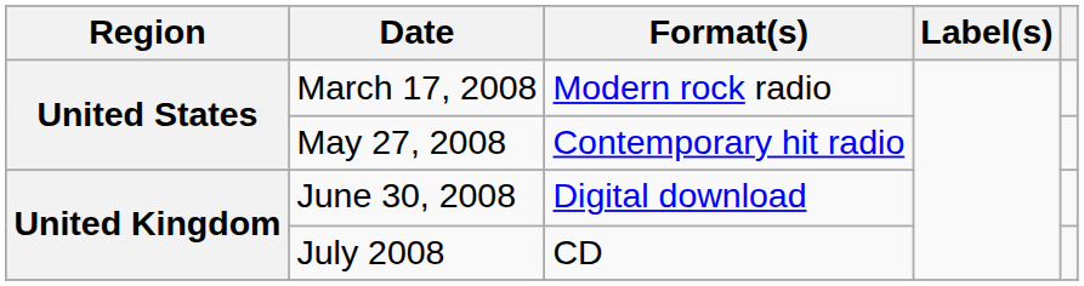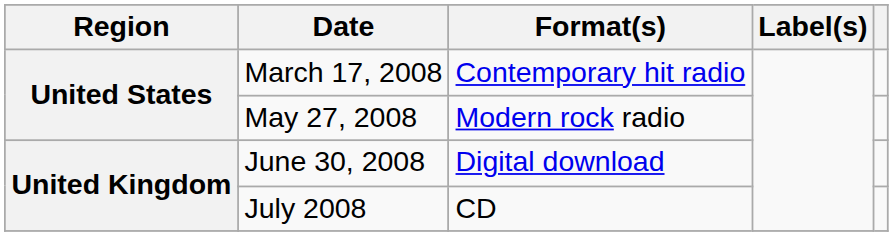March 17, 2008 | Format(s): Modern rock radio -> Contemporary hit radio
May 27, 2008 | Format(s): Contemporary hit radio -> Modern rock radio
